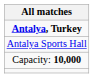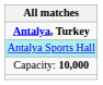row 3 | column 1: no background -> paleturquoise background
